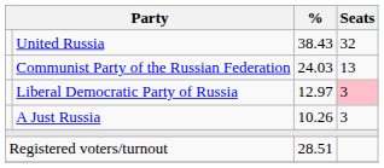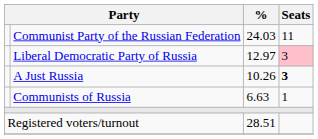- row: United Russia | 38.43 | 32
Communist Party of the Russian Federation | Seats: 13 -> 11
A Just Russia | Seats: normal -> bold
+ row: Communists of Russia | 6.63 | 1
